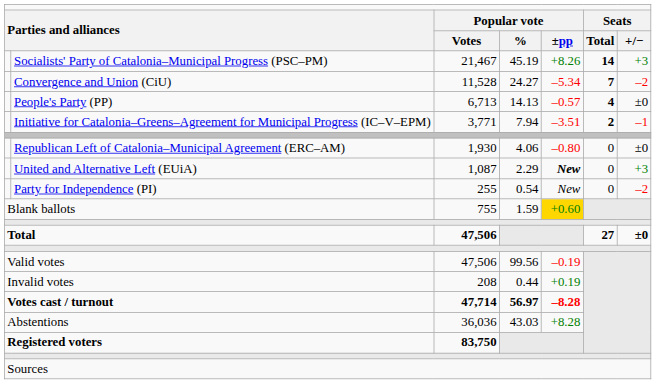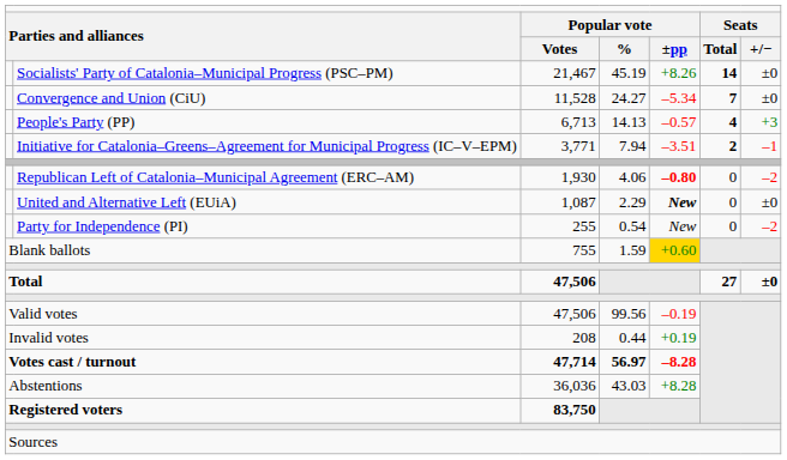Socialists' Party of Catalonia–Municipal Progress (PSC–PM) | column 7: +3 -> ±0
Convergence and Union (CiU) | column 7: –2 -> ±0
People's Party (PP) | column 7: ±0 -> +3
Republican Left of Catalonia–Municipal Agreement (ERC–AM) | column 5: normal -> bold
Republican Left of Catalonia–Municipal Agreement (ERC–AM) | column 7: ±0 -> –2
United and Alternative Left (EUiA) | column 7: +3 -> ±0
